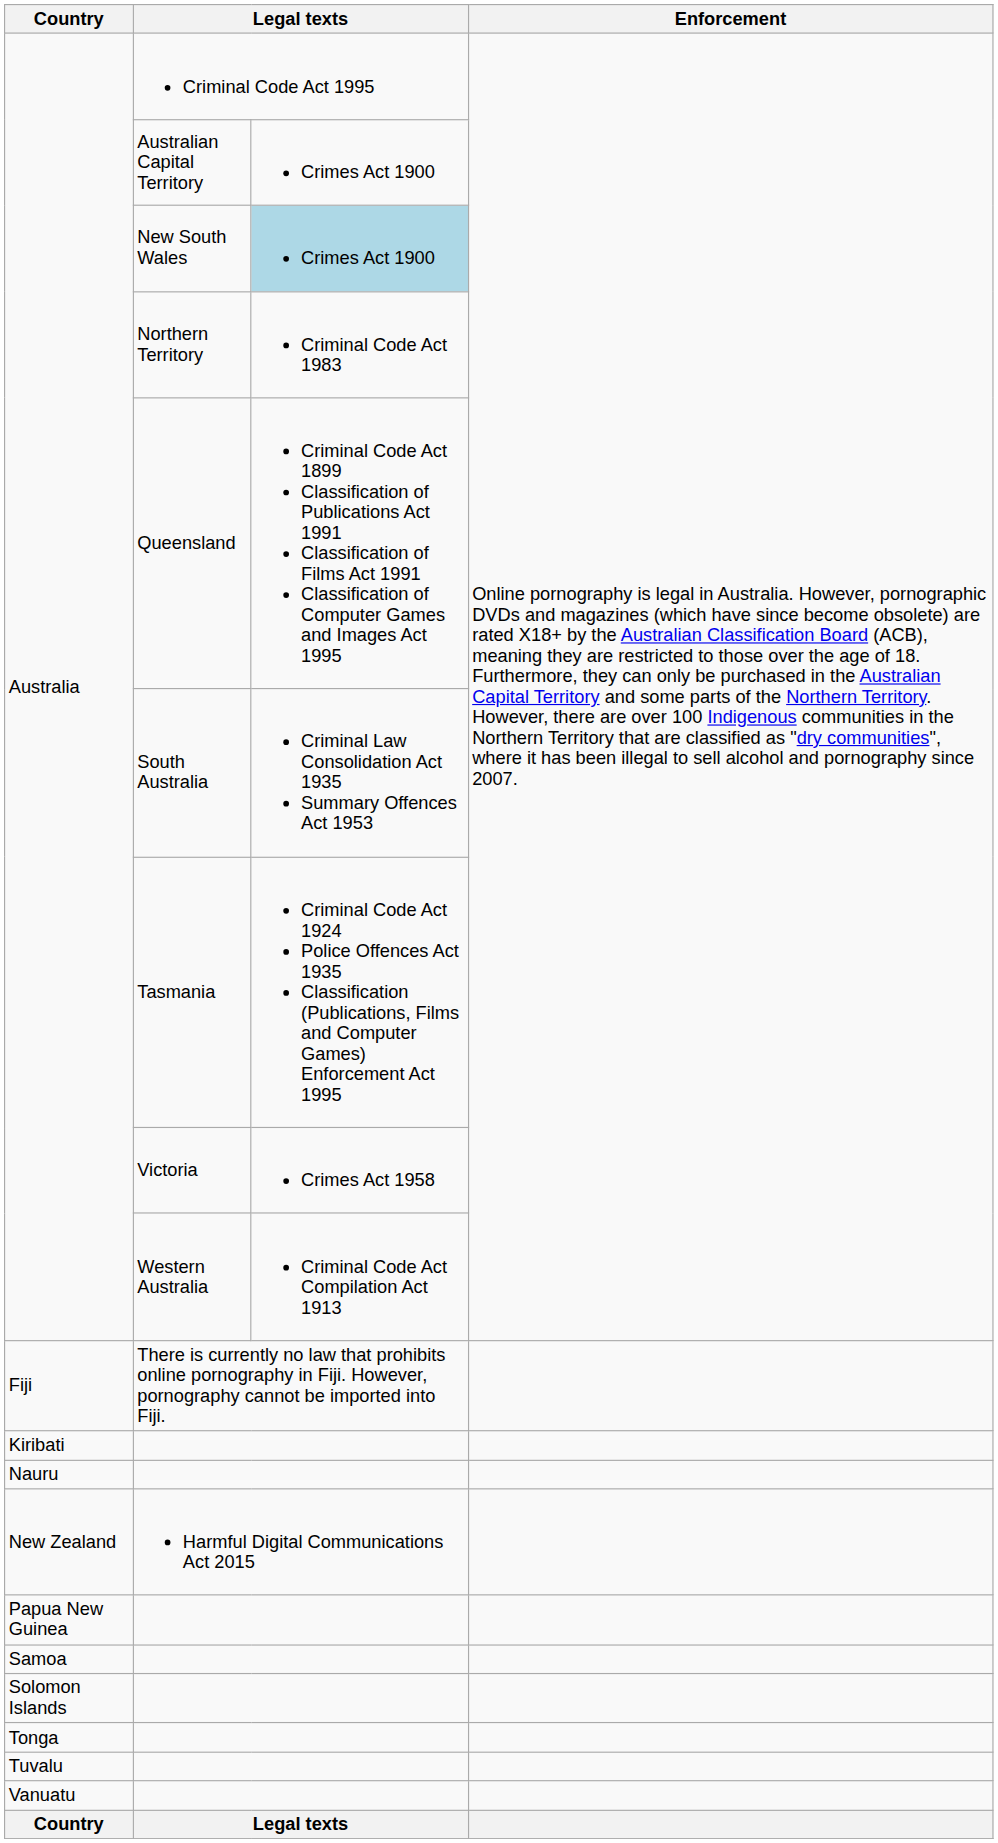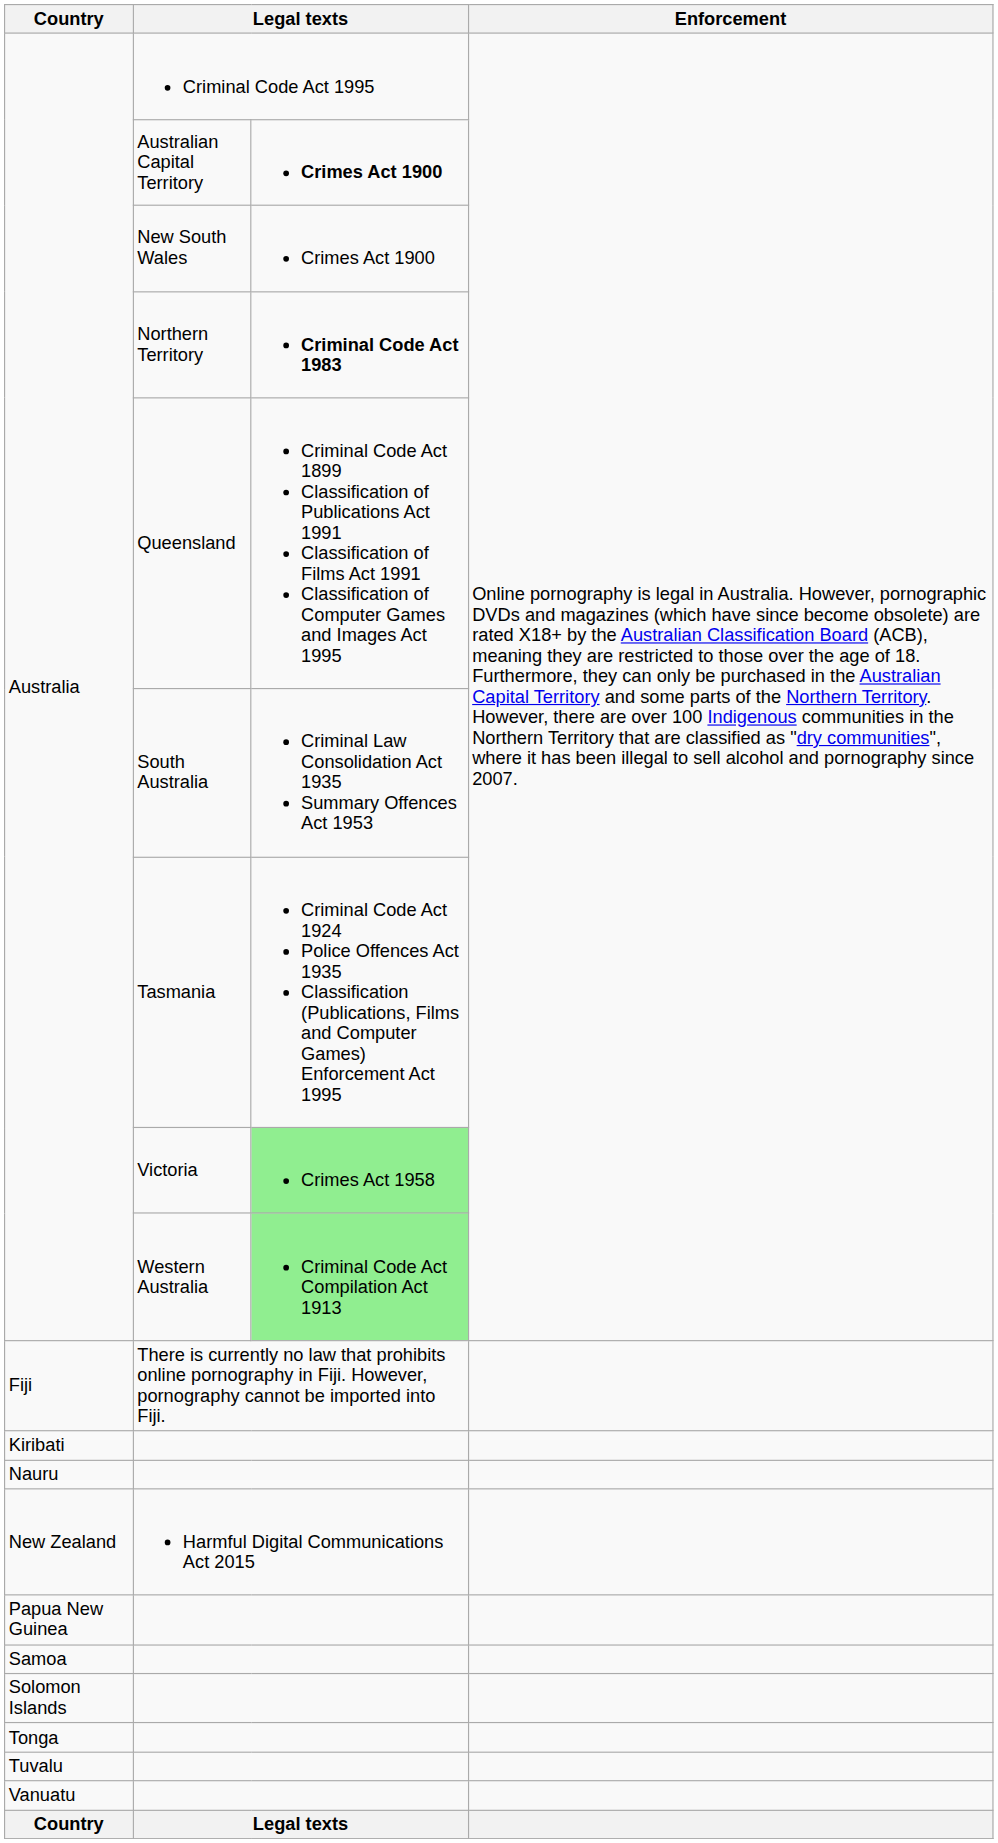Australian Capital Territory | column 3: normal -> bold
New South Wales | column 3: lightblue background -> no background
Northern Territory | column 3: normal -> bold
Victoria | column 3: no background -> lightgreen background
Western Australia | column 3: no background -> lightgreen background
